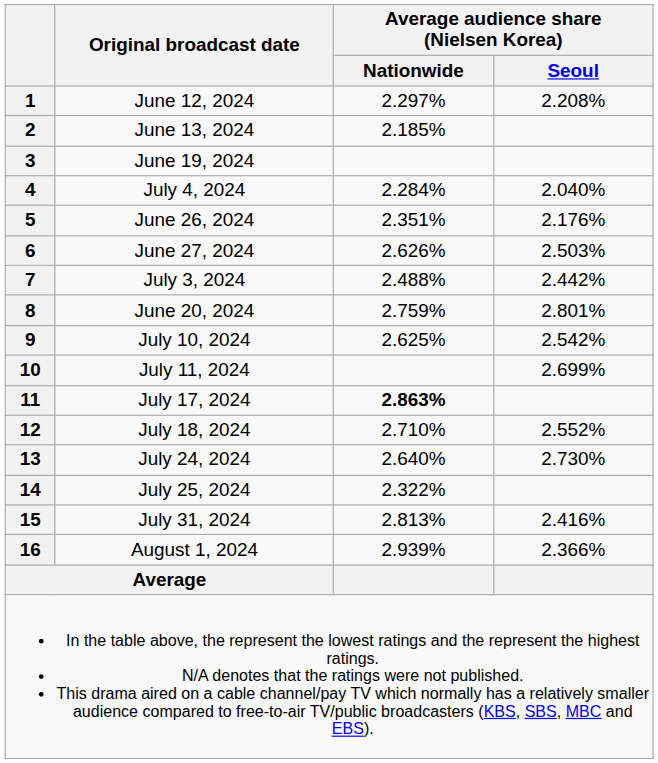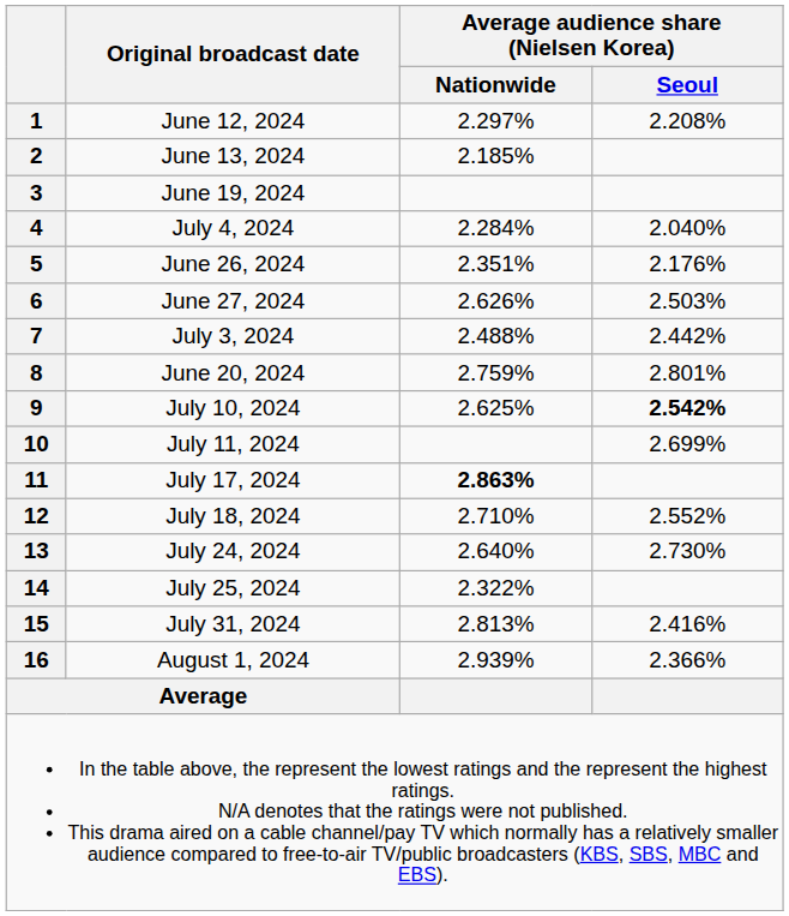9 | Average audience share (Nielsen Korea) / Seoul: normal -> bold
